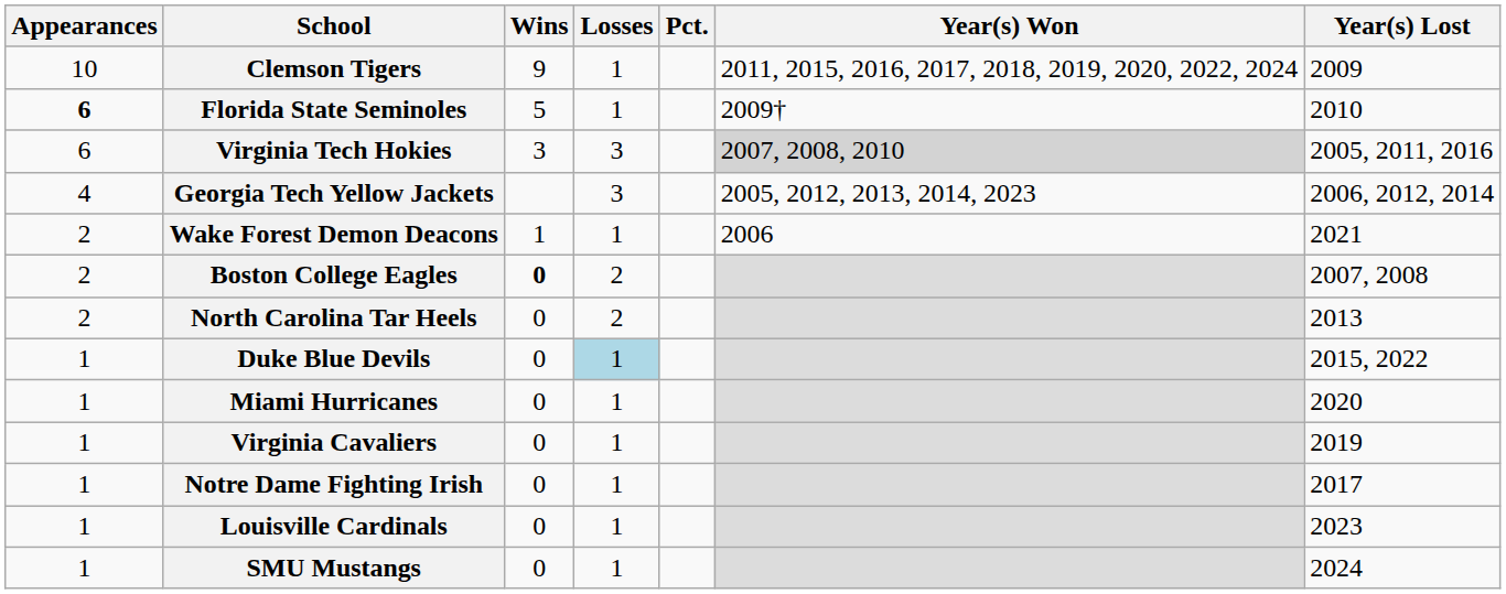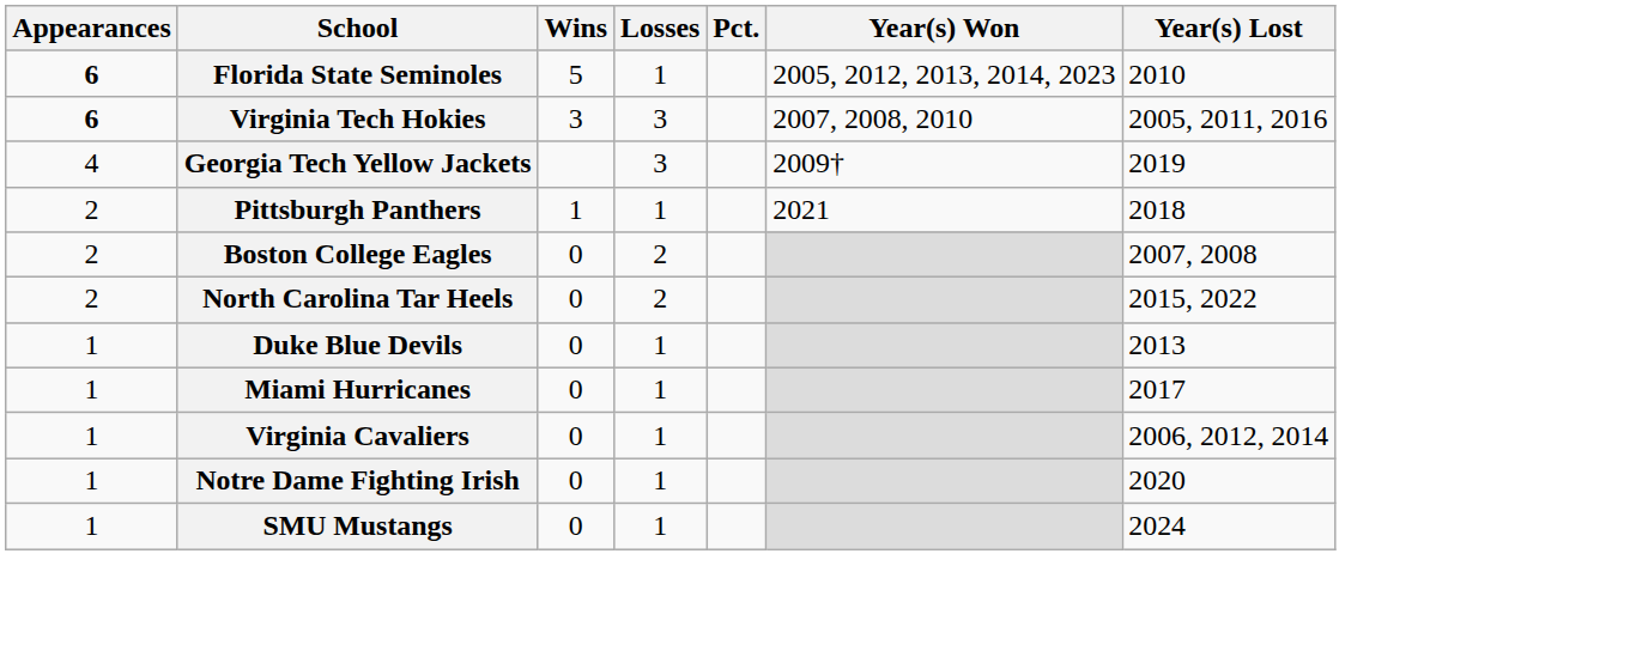- row: 10 | Clemson Tigers | 9 | 1 | 2011, 2015, 2016, 2017, 2018, 2019, 2020, 2022, 2024 | 2009
Florida State Seminoles | Year(s) Won: 2009† -> 2005, 2012, 2013, 2014, 2023
Virginia Tech Hokies | Appearances: normal -> bold
Virginia Tech Hokies | Year(s) Won: lightgrey background -> no background
Georgia Tech Yellow Jackets | Year(s) Won: 2005, 2012, 2013, 2014, 2023 -> 2009†
Georgia Tech Yellow Jackets | Year(s) Lost: 2006, 2012, 2014 -> 2019
- row: 2 | Wake Forest Demon Deacons | 1 | 1 | 2006 | 2021
+ row: 2 | Pittsburgh Panthers | 1 | 1 | 2021 | 2018
Boston College Eagles | Wins: bold -> normal
North Carolina Tar Heels | Year(s) Lost: 2013 -> 2015, 2022
Duke Blue Devils | Losses: lightblue background -> no background
Duke Blue Devils | Year(s) Lost: 2015, 2022 -> 2013
Miami Hurricanes | Year(s) Lost: 2020 -> 2017
Virginia Cavaliers | Year(s) Lost: 2019 -> 2006, 2012, 2014
Notre Dame Fighting Irish | Year(s) Lost: 2017 -> 2020
- row: 1 | Louisville Cardinals | 0 | 1 | 2023
